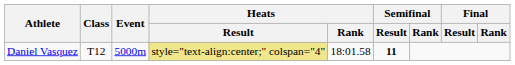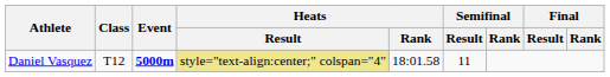Daniel Vasquez | Event: normal -> bold
Daniel Vasquez | Semifinal / Result: bold -> normal
